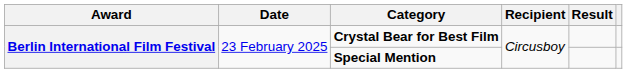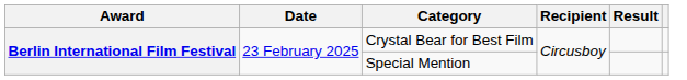Crystal Bear for Best Film | Category: bold -> normal
Special Mention | Category: bold -> normal
